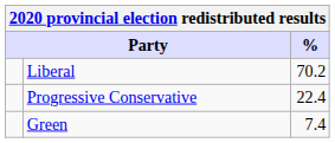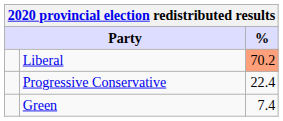Liberal | %: no background -> lightsalmon background
